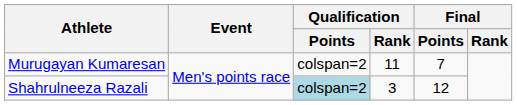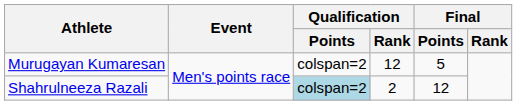Murugayan Kumaresan | Qualification / Rank: 11 -> 12
Murugayan Kumaresan | Final / Points: 7 -> 5
Shahrulneeza Razali | Qualification / Rank: 3 -> 2
